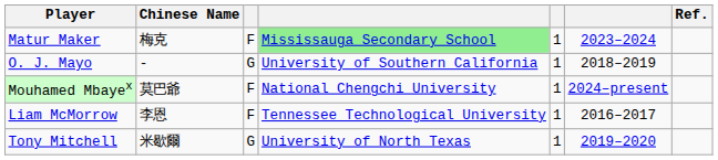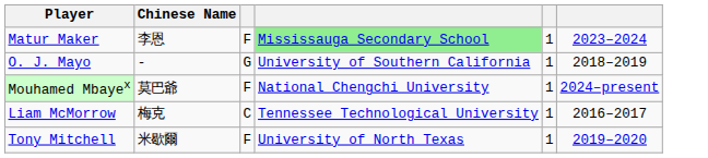- column: Ref.
Matur Maker | Chinese Name: 梅克 -> 李恩
Liam McMorrow | Chinese Name: 李恩 -> 梅克
Liam McMorrow | column 3: F -> C
Tony Mitchell | column 3: G -> F
